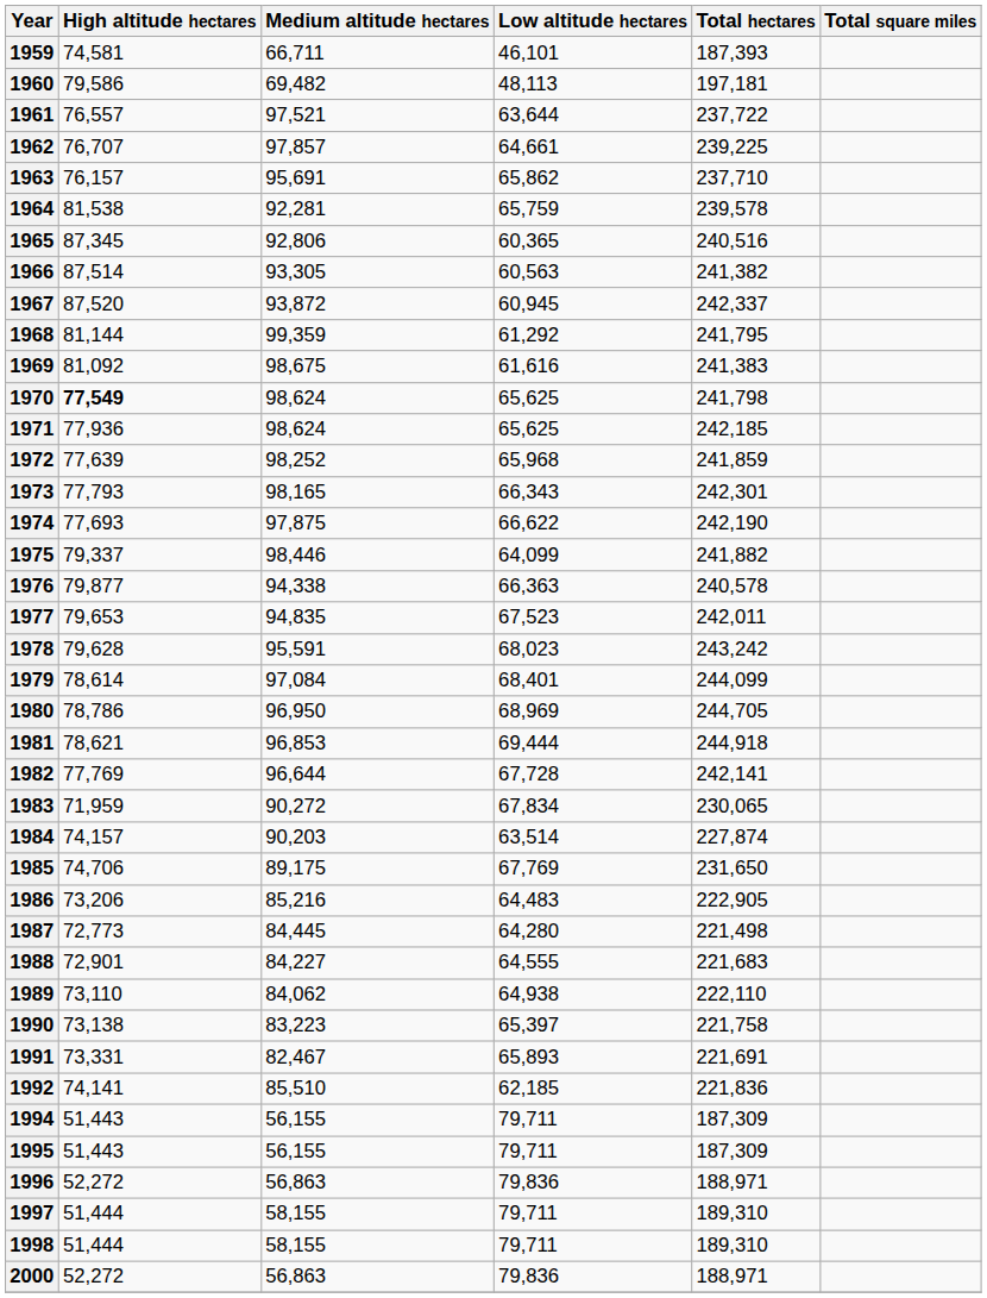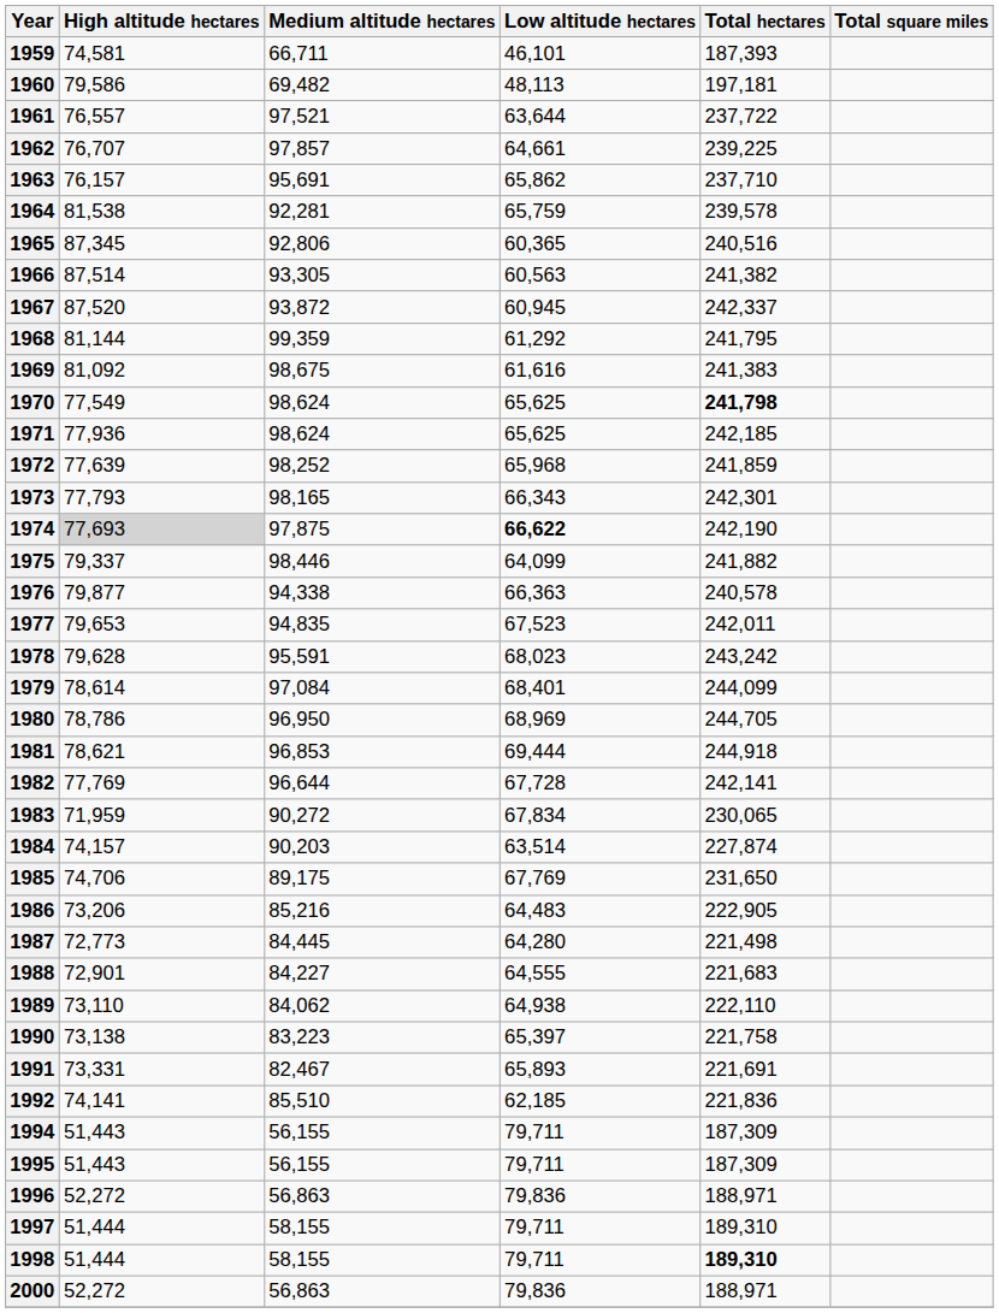1970 | High altitude hectares: bold -> normal
1970 | Total hectares: normal -> bold
1974 | High altitude hectares: no background -> lightgrey background
1974 | Low altitude hectares: normal -> bold
1998 | Total hectares: normal -> bold
